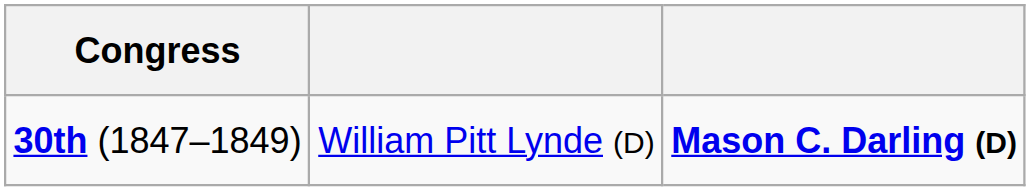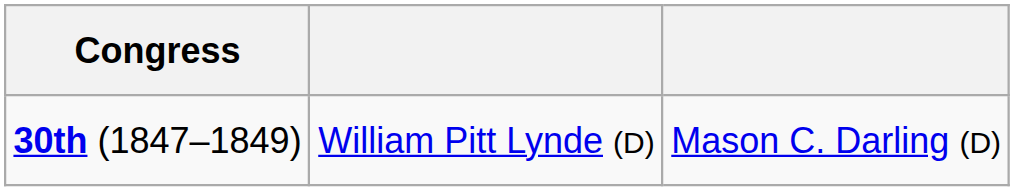30th (1847–1849) | column 3: bold -> normal
